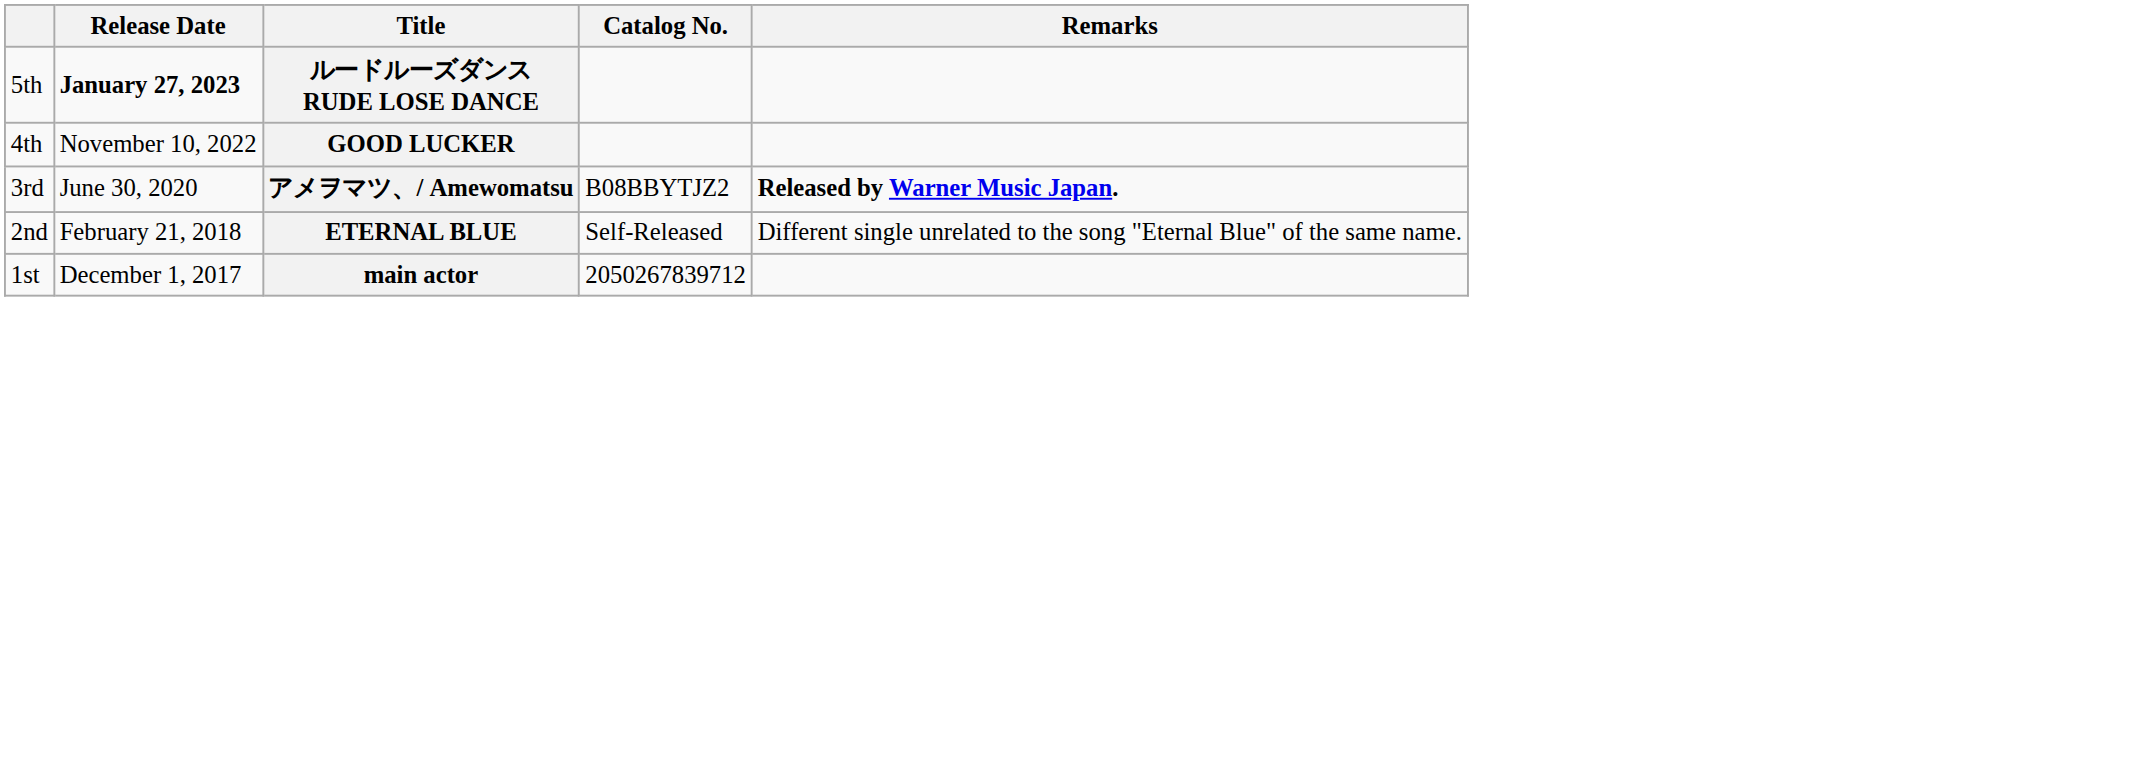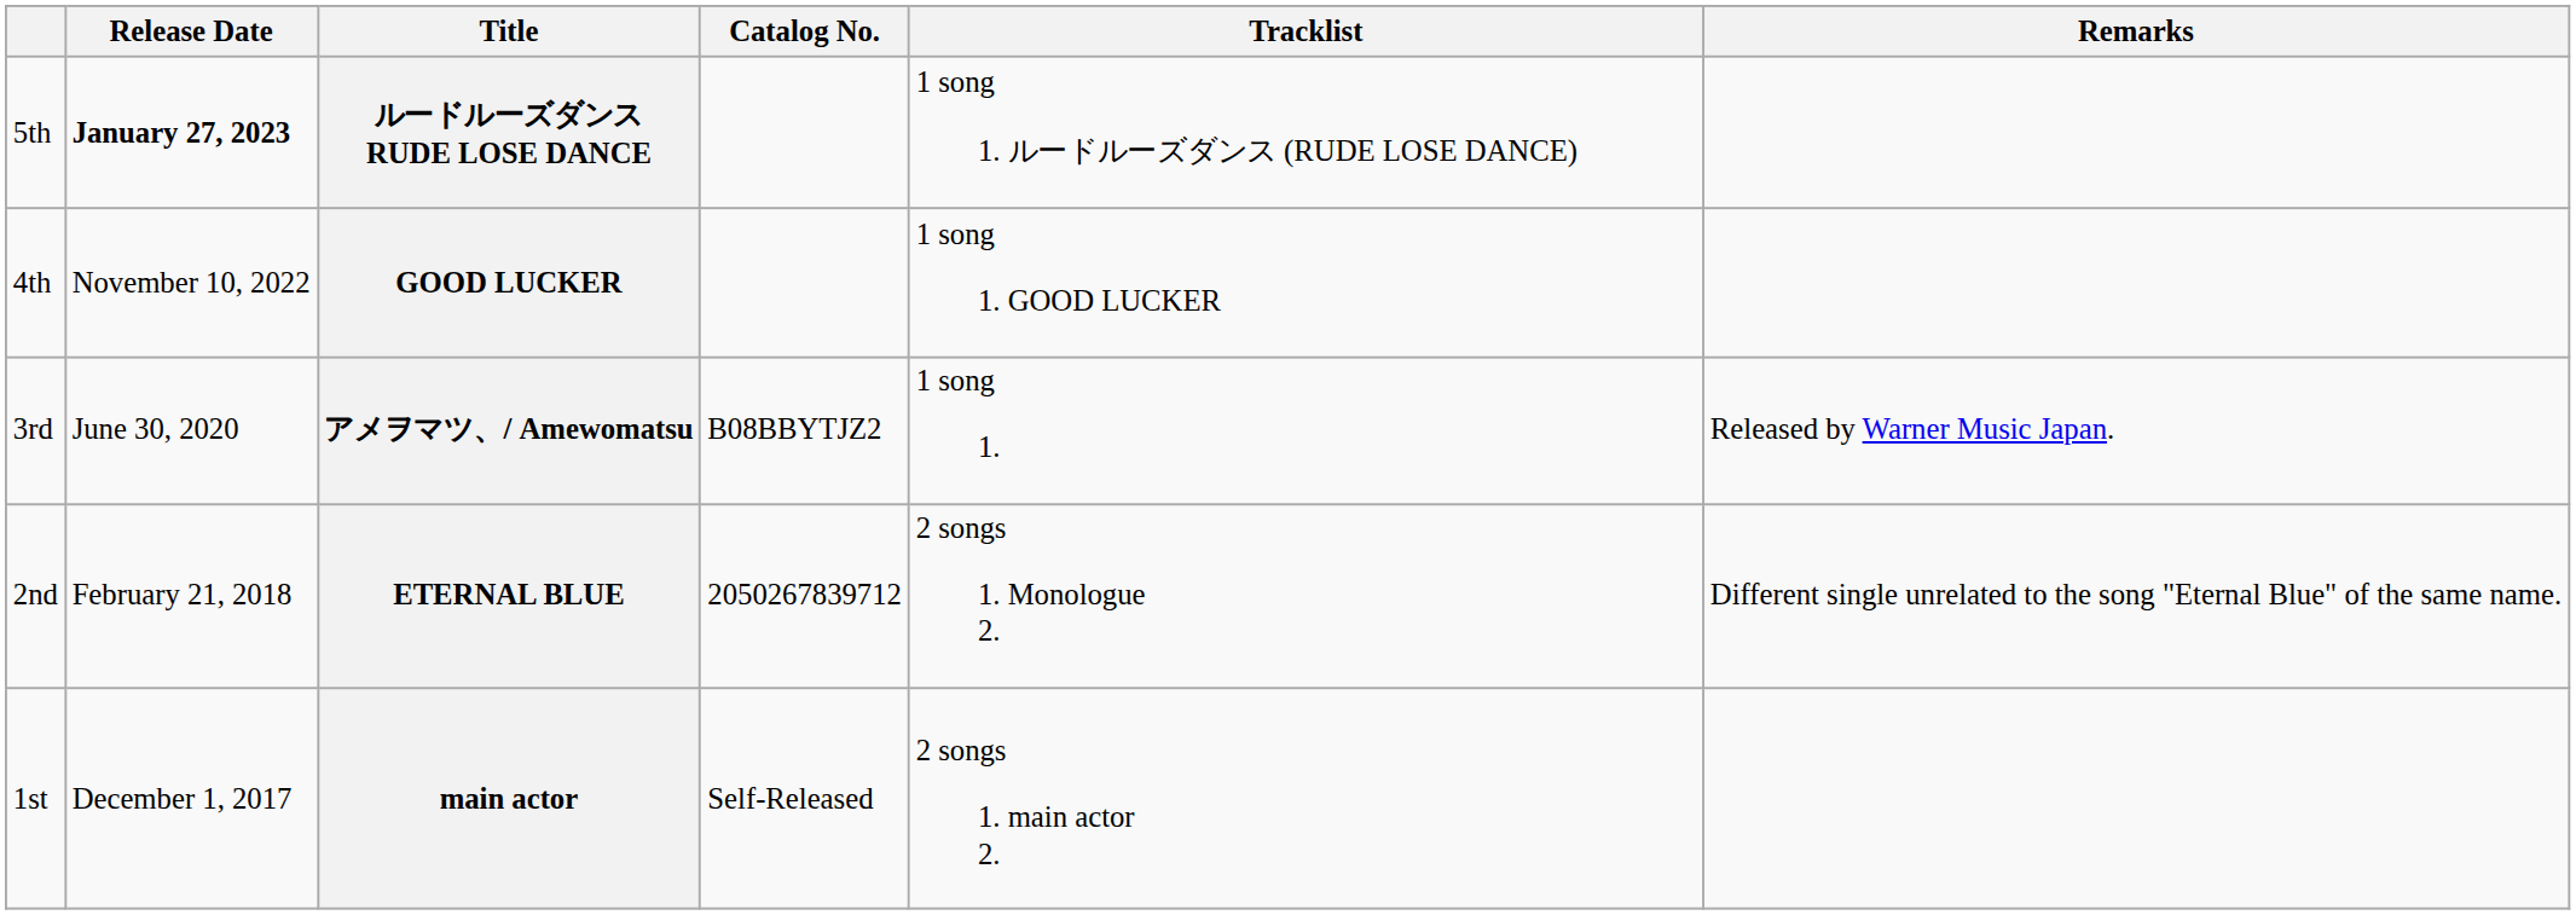+ column: Tracklist | 1 song ルードルーズダンス (RUDE LOSE DANCE) | 1 song GOOD LUCKER | 1 song | 2 songs Monologue | 2 songs main actor
アメヲマツ、/ Amewomatsu | Remarks: bold -> normal
ETERNAL BLUE | Catalog No.: Self-Released -> 2050267839712
main actor | Catalog No.: 2050267839712 -> Self-Released
